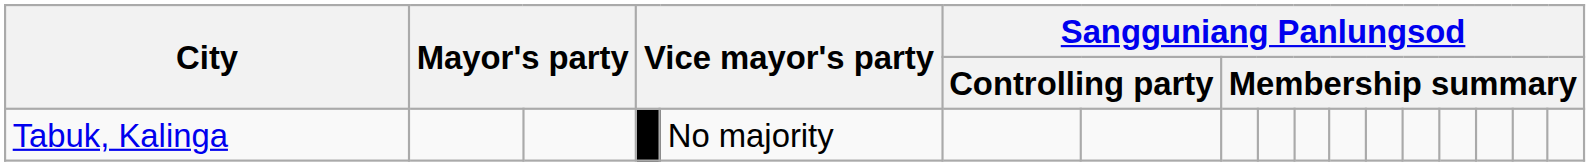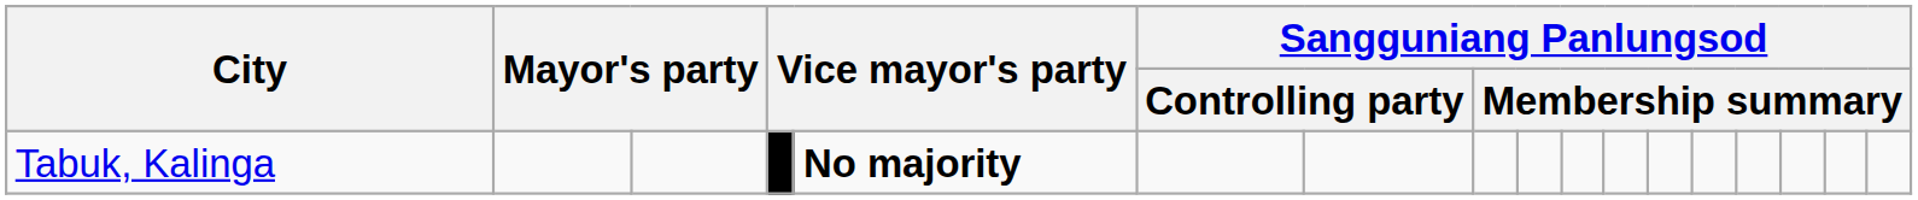Tabuk, Kalinga | column 5: normal -> bold
